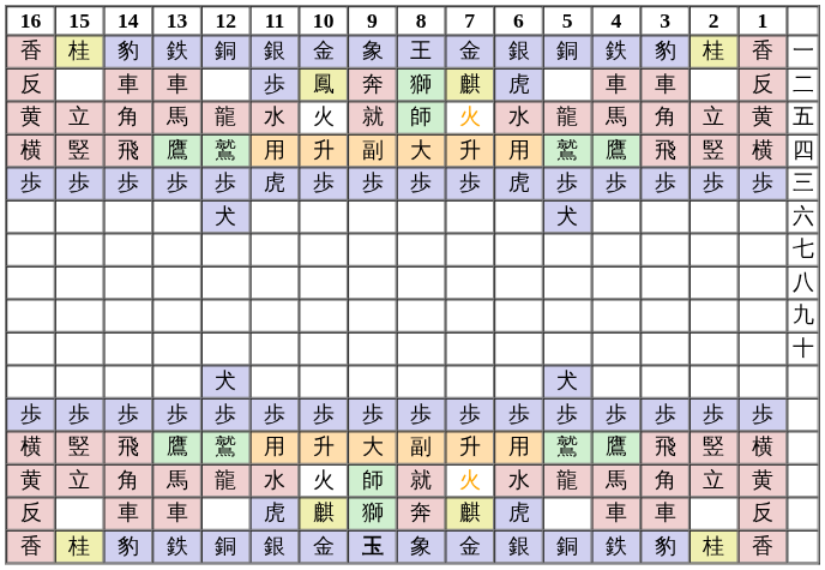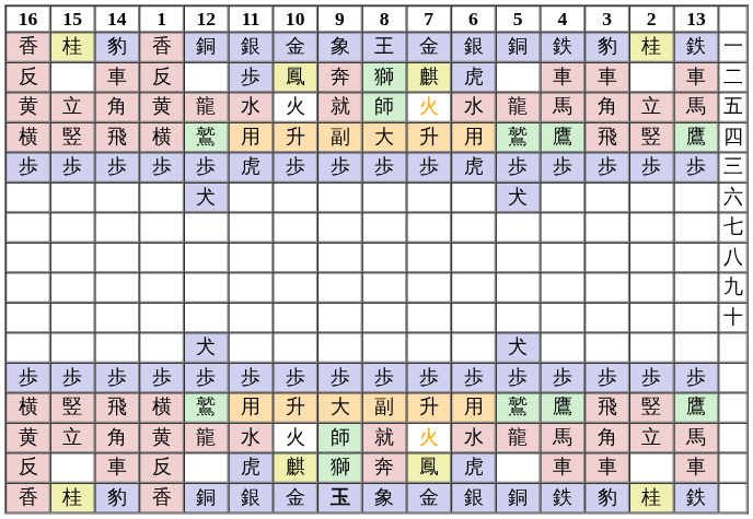columns swapped: 13 <-> 1
row 16 | 7: 麒 -> 鳳
